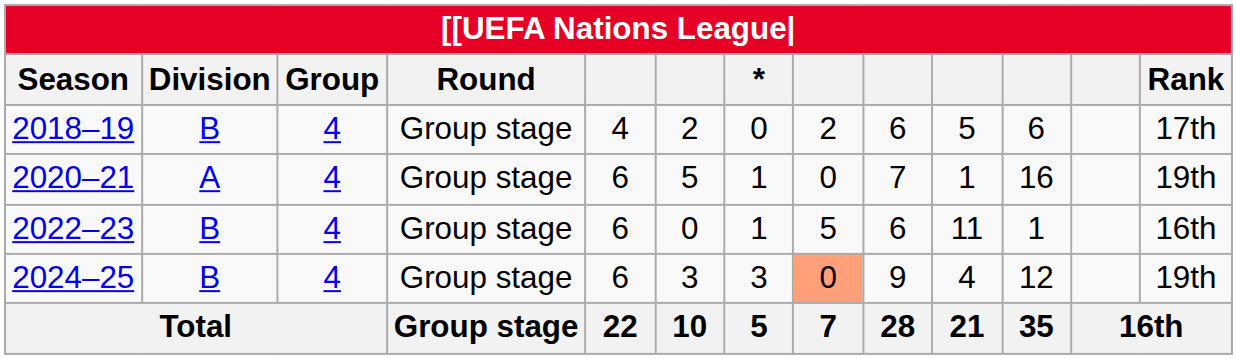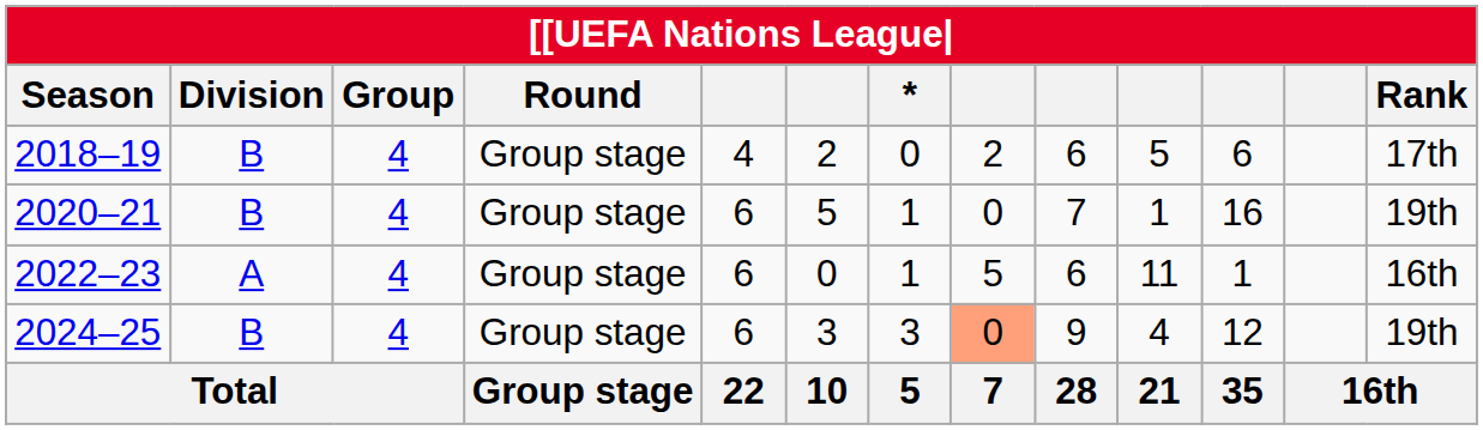2020–21 | Division: A -> B
2022–23 | Division: B -> A
